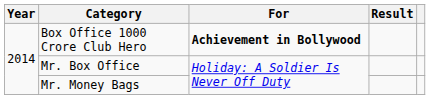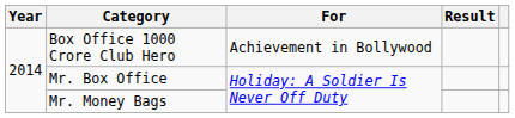Box Office 1000 Crore Club Hero | For: bold -> normal
